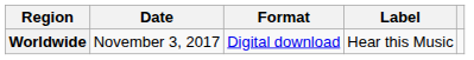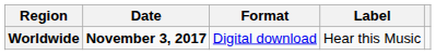Worldwide | Date: normal -> bold
